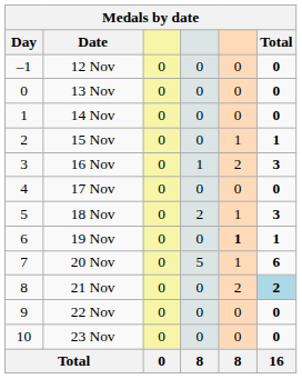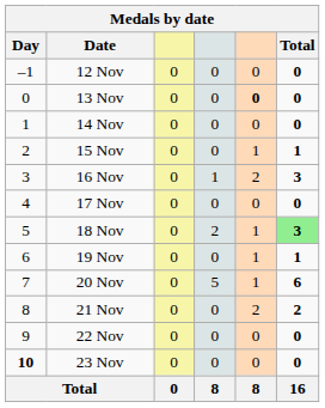13 Nov | column 5: normal -> bold
18 Nov | Total: no background -> lightgreen background
19 Nov | column 5: bold -> normal
21 Nov | Total: lightblue background -> no background
23 Nov | Day: normal -> bold
